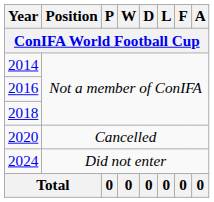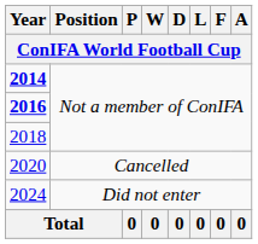2014 | Year: normal -> bold
2016 | Year: normal -> bold
